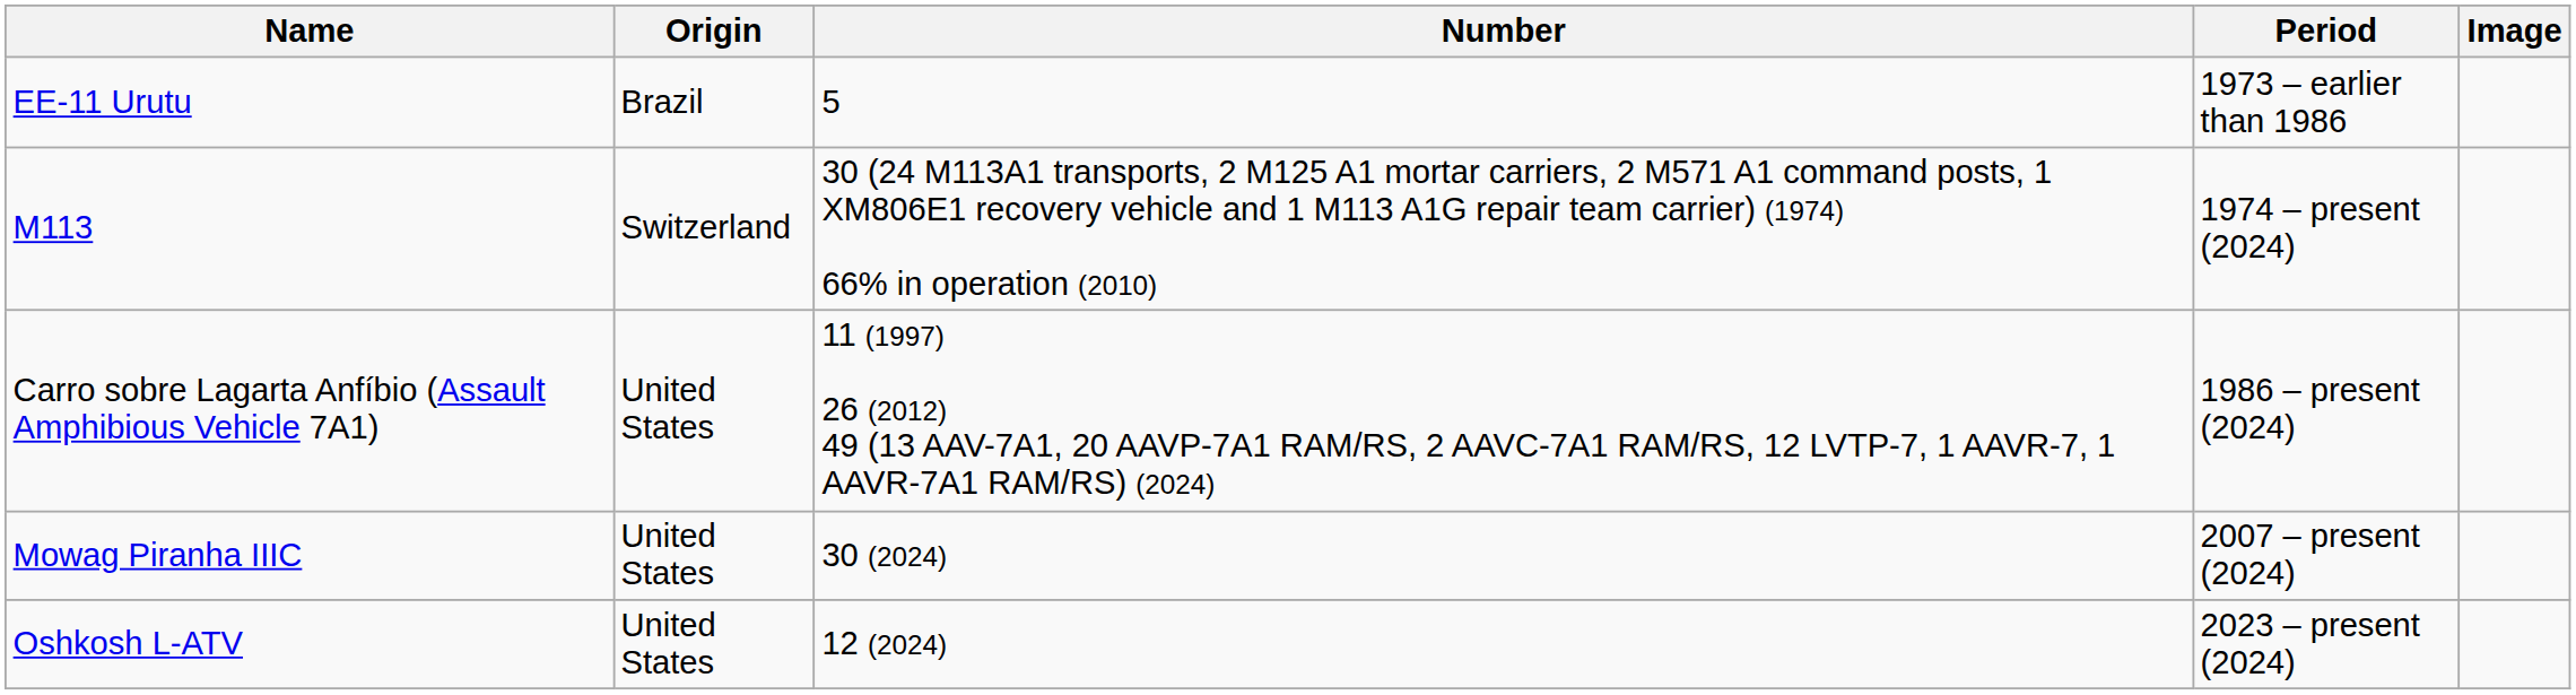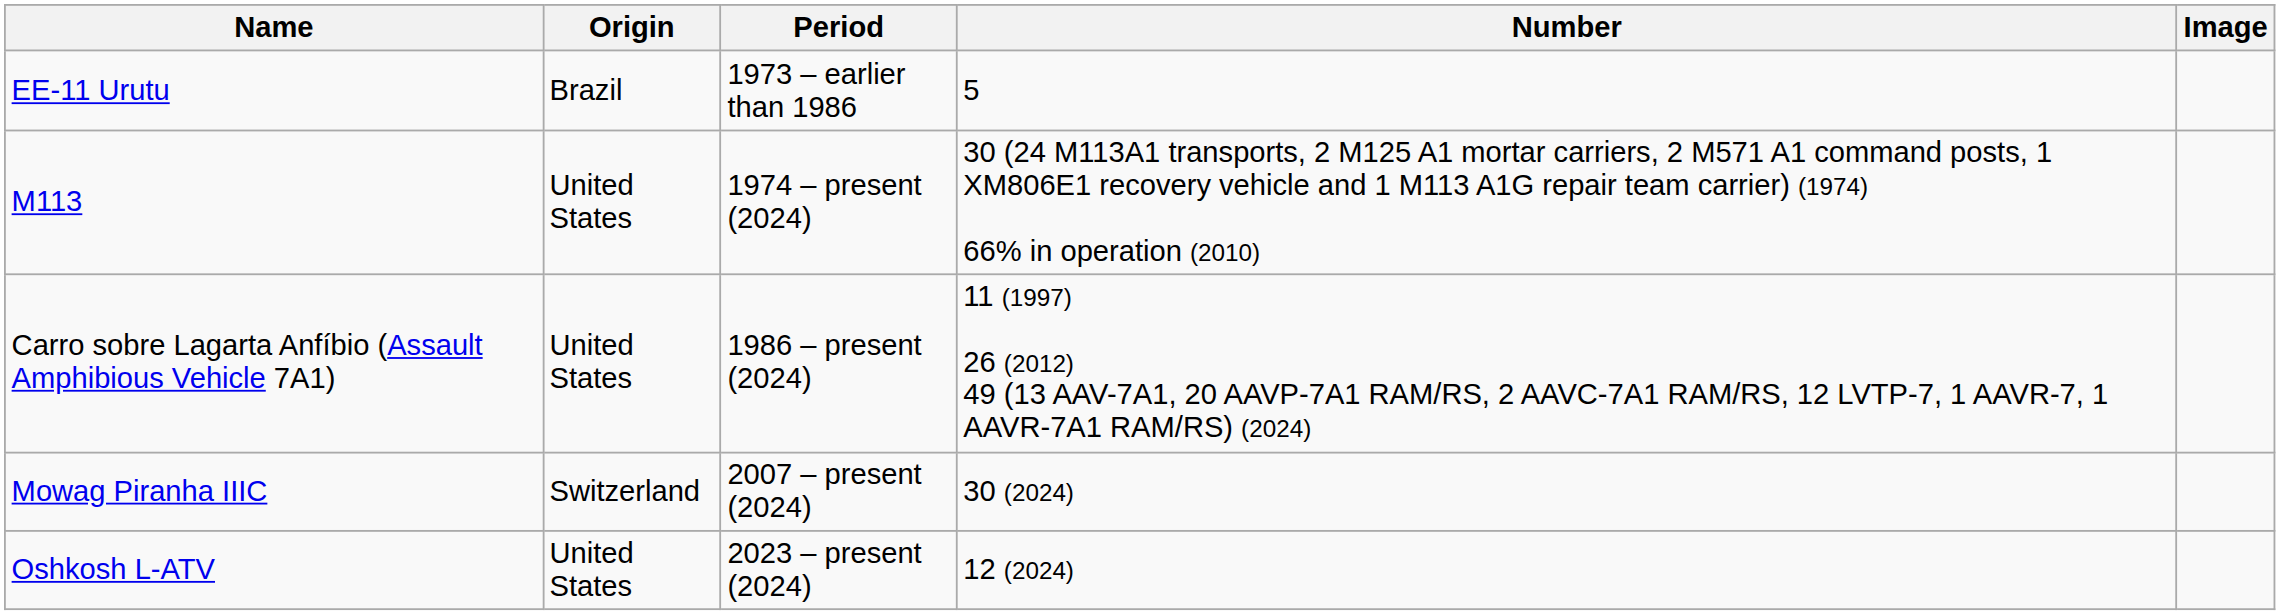columns swapped: Number <-> Period
M113 | Origin: Switzerland -> United States
Mowag Piranha IIIC | Origin: United States -> Switzerland
